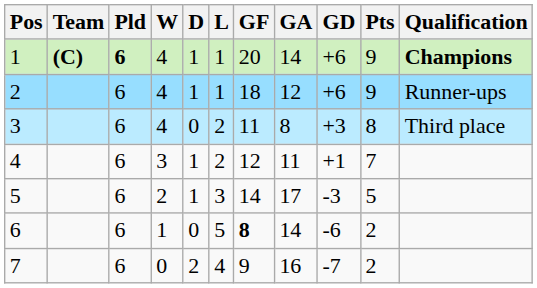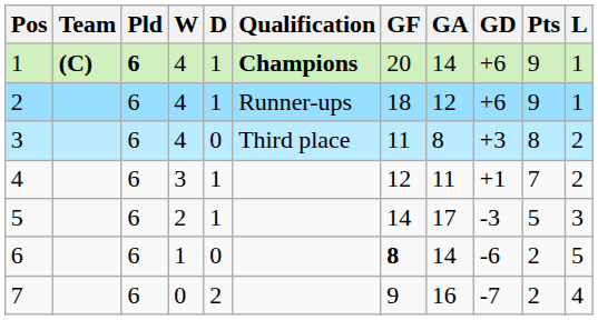columns swapped: L <-> Qualification
